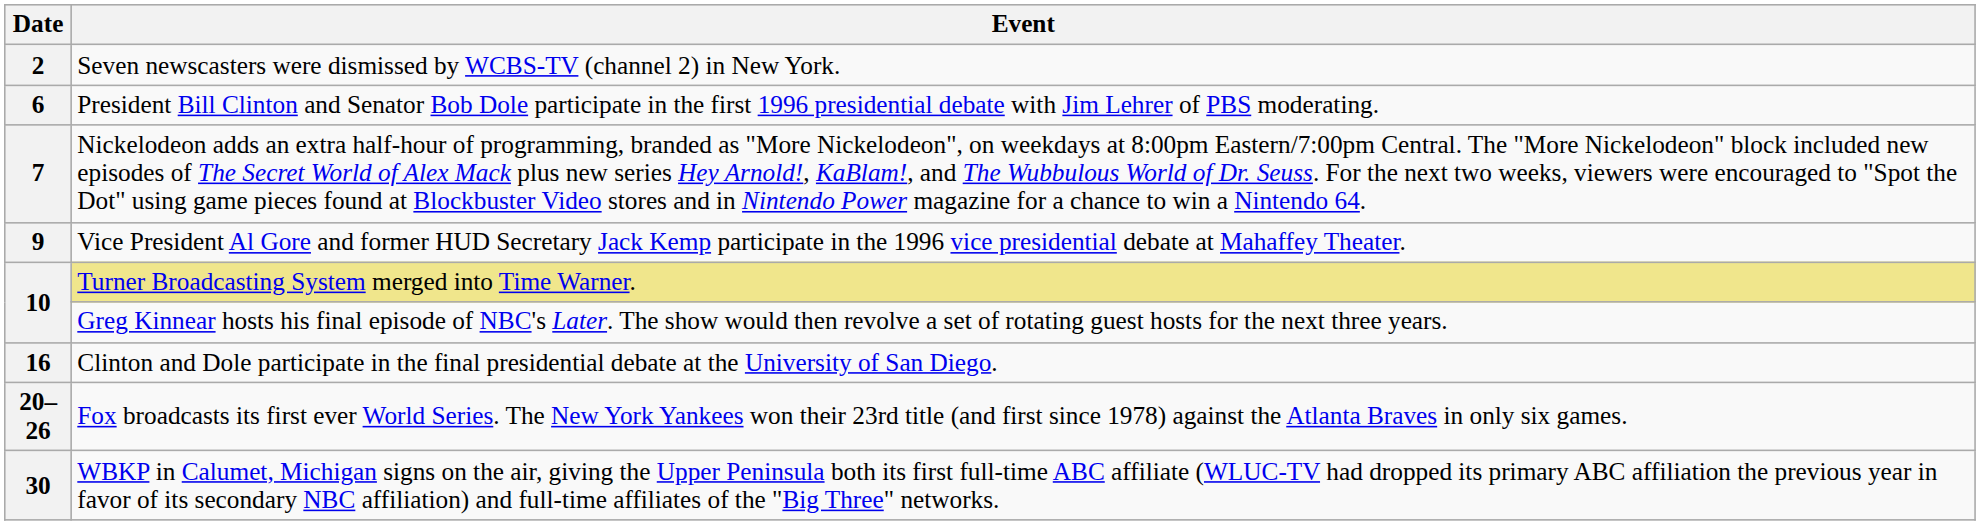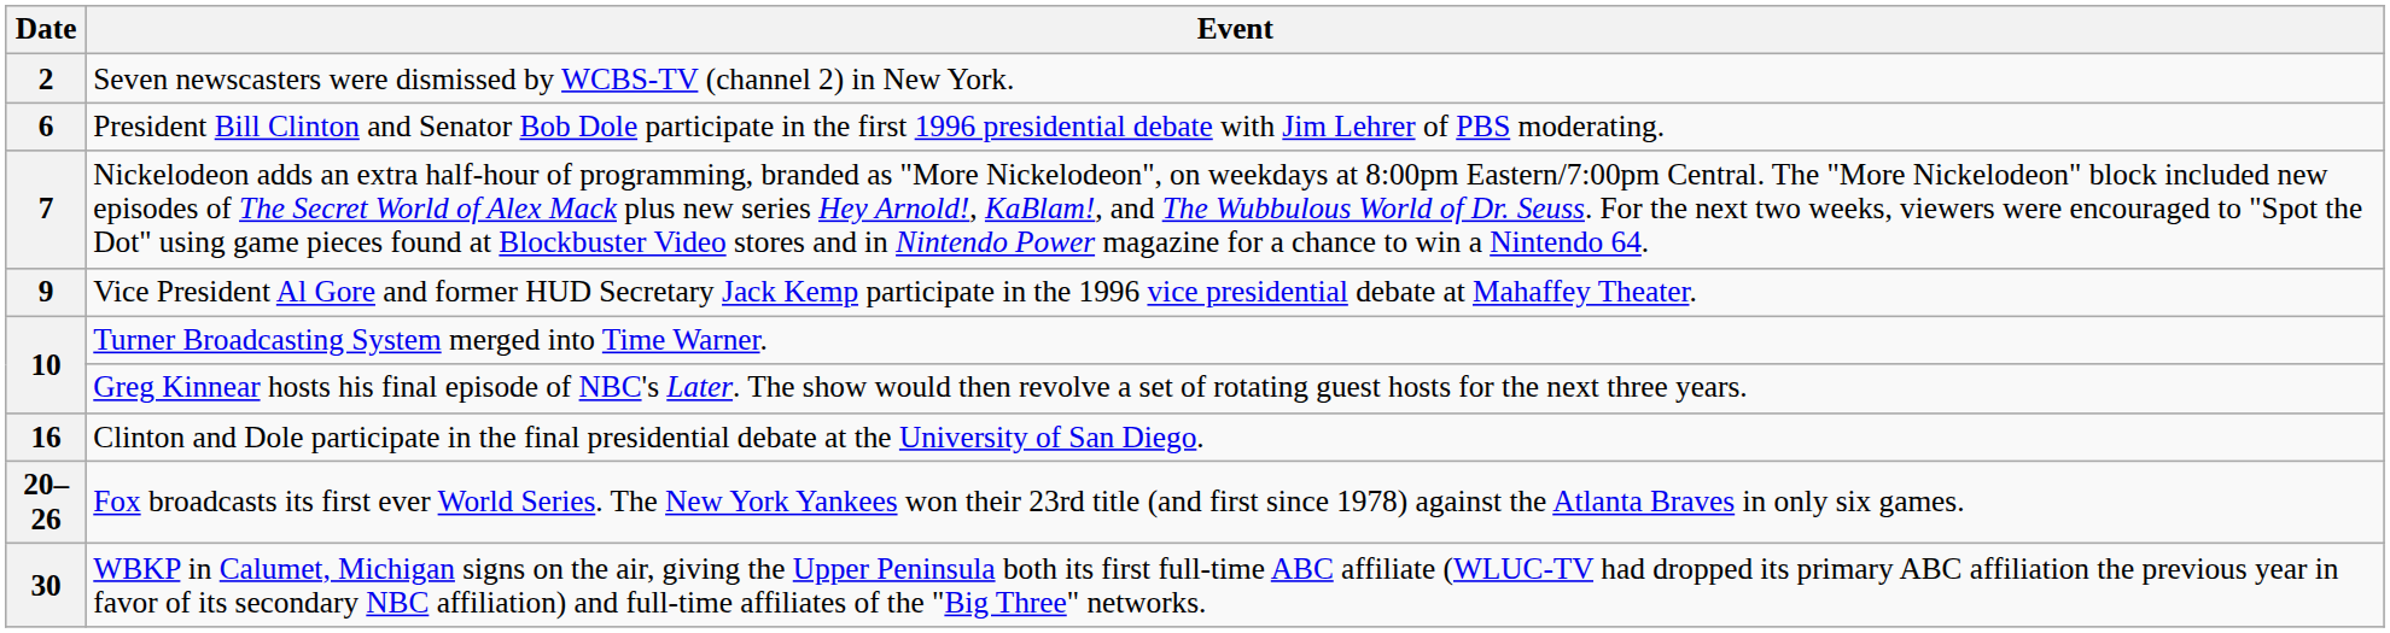Turner Broadcasting System merged into Time Warner. | Event: khaki background -> no background
